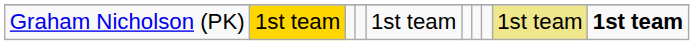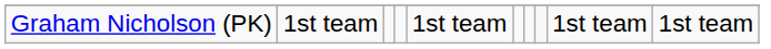Graham Nicholson (PK) | column 2: gold background -> no background
Graham Nicholson (PK) | column 9: khaki background -> no background
Graham Nicholson (PK) | column 10: bold -> normal
